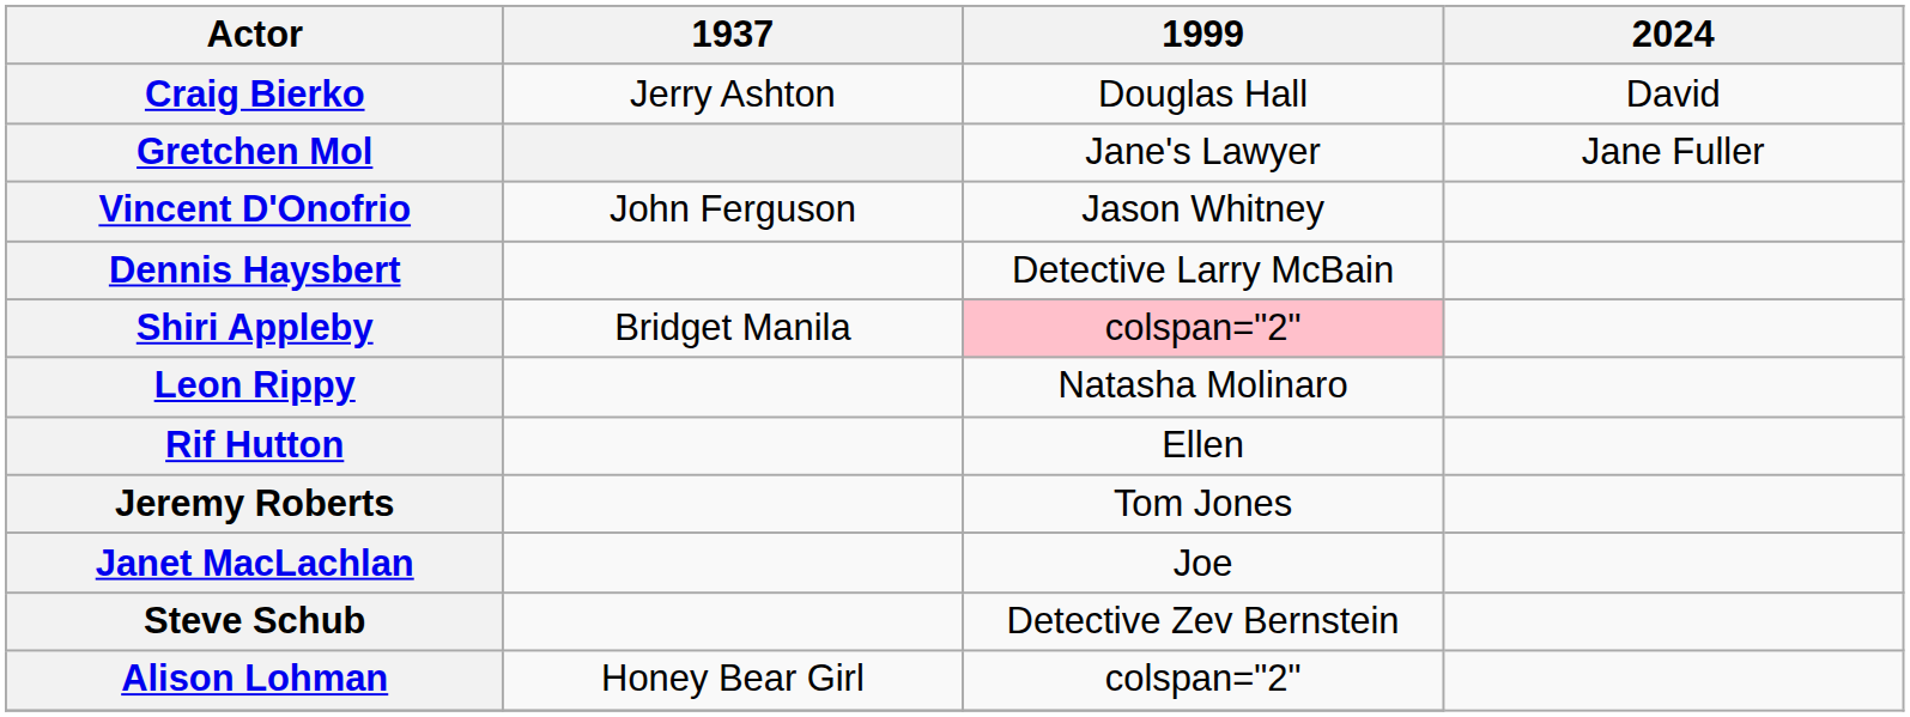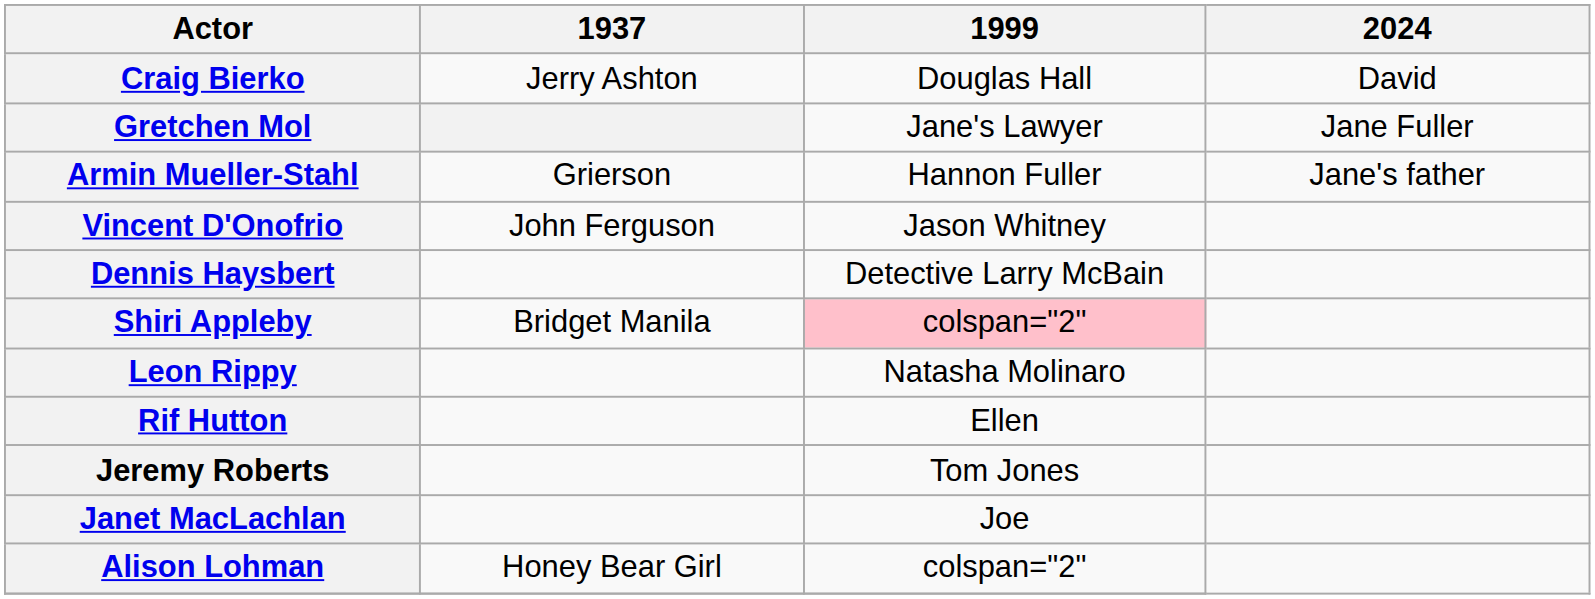+ row: Armin Mueller-Stahl | Grierson | Hannon Fuller | Jane's father
- row: Steve Schub | Detective Zev Bernstein
